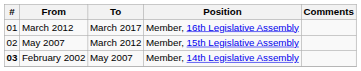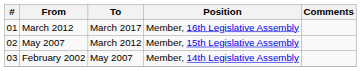February 2002 | #: bold -> normal
